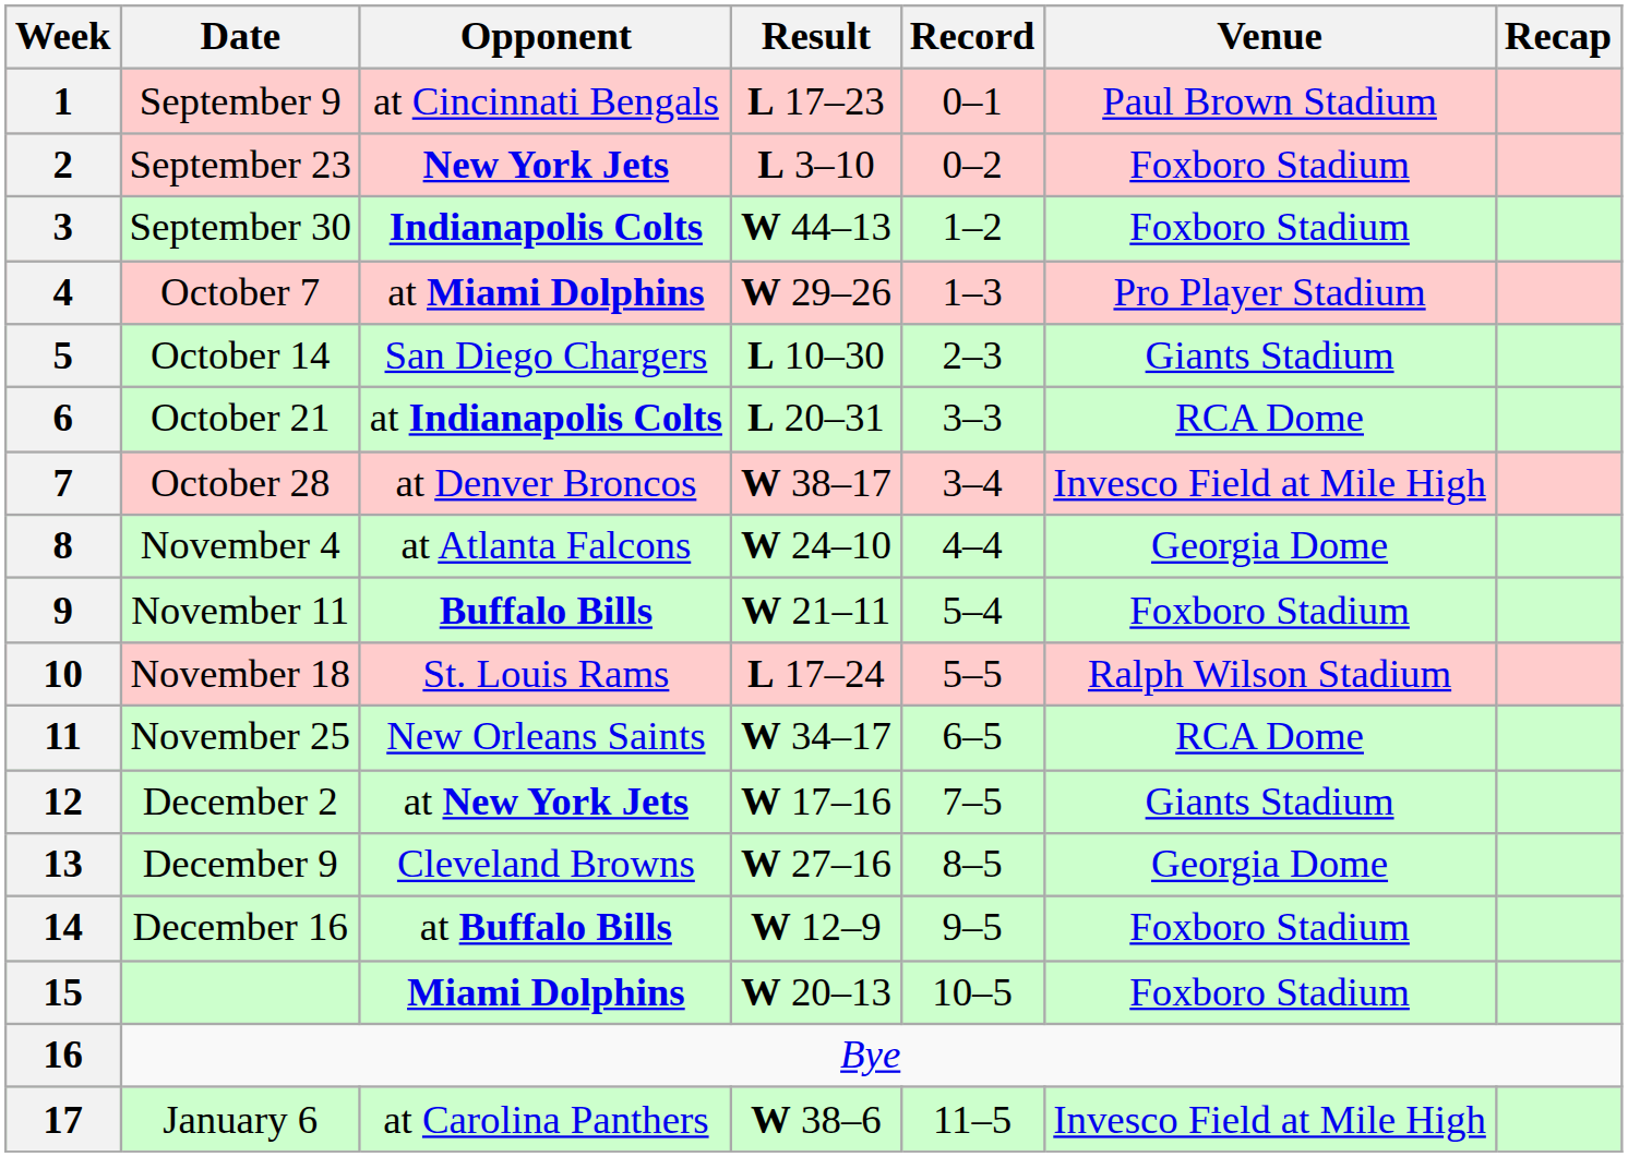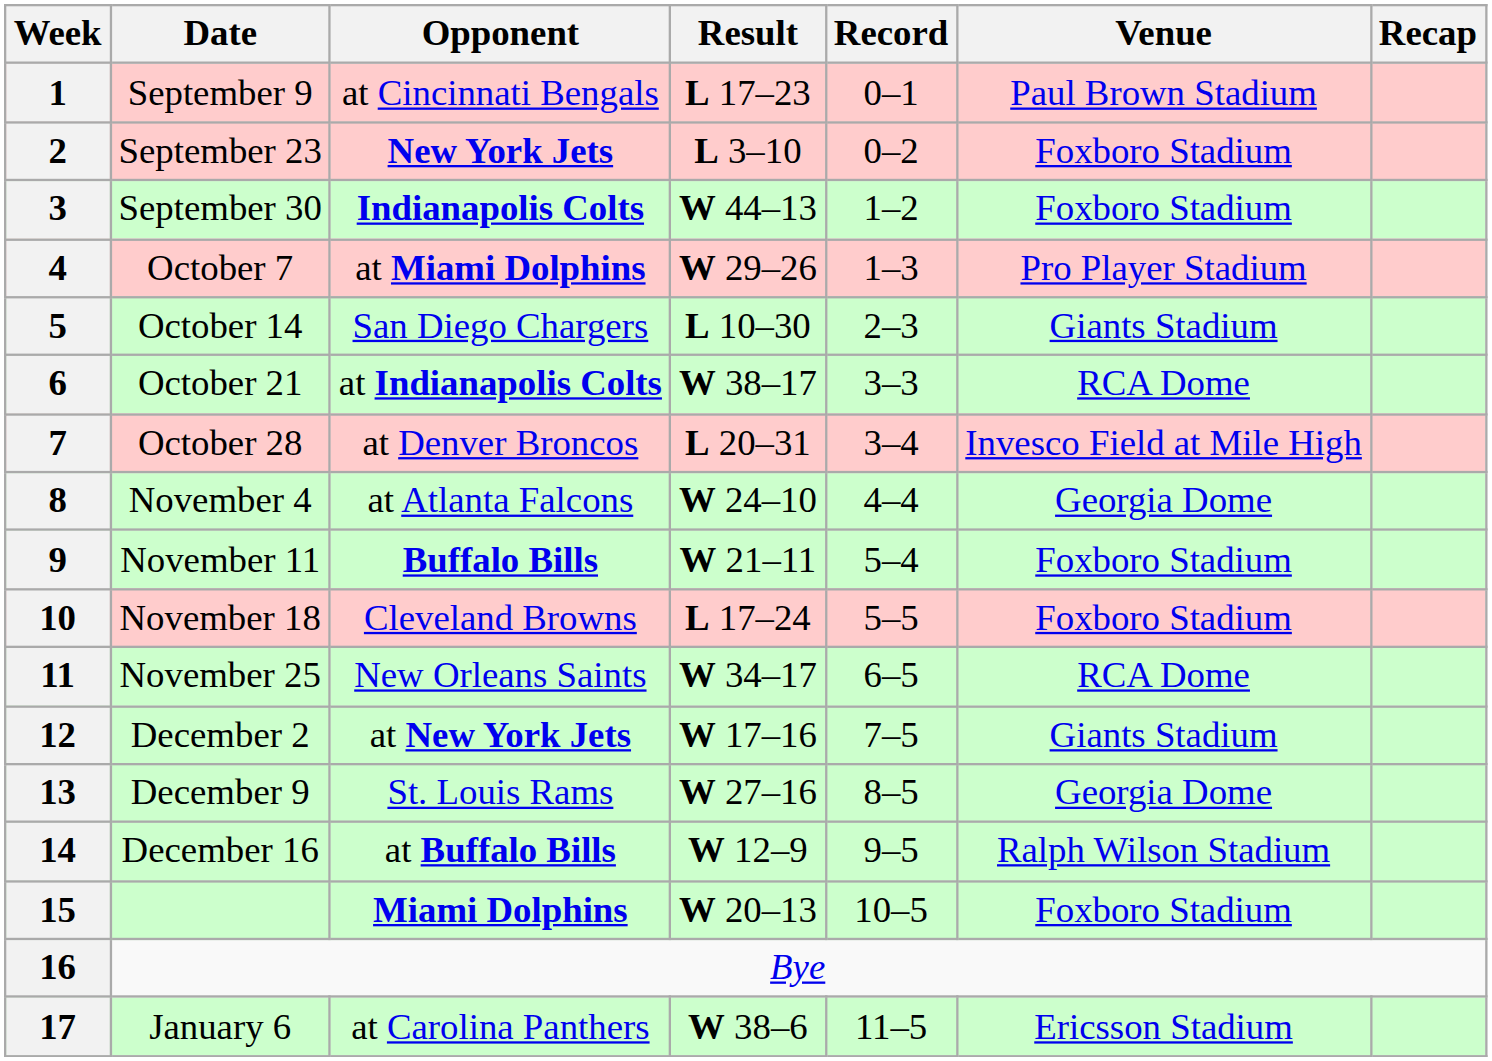6 | Result: L 20–31 -> W 38–17
7 | Result: W 38–17 -> L 20–31
10 | Opponent: St. Louis Rams -> Cleveland Browns
10 | Venue: Ralph Wilson Stadium -> Foxboro Stadium
13 | Opponent: Cleveland Browns -> St. Louis Rams
14 | Venue: Foxboro Stadium -> Ralph Wilson Stadium
17 | Venue: Invesco Field at Mile High -> Ericsson Stadium
